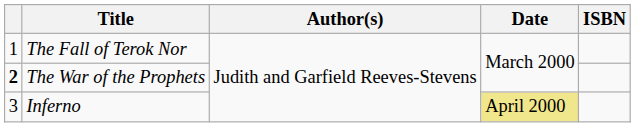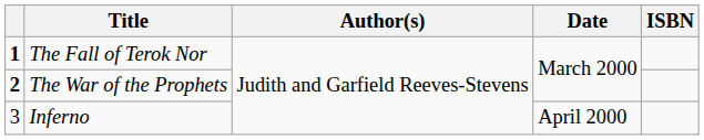The Fall of Terok Nor | column 1: normal -> bold
Inferno | Date: khaki background -> no background
